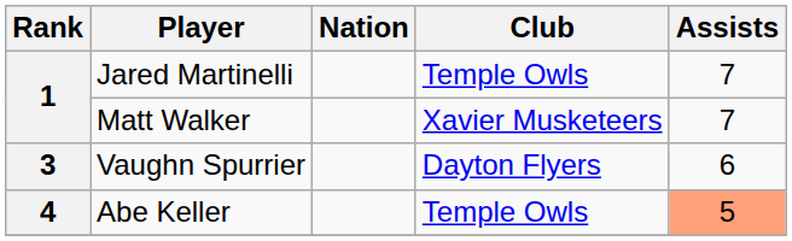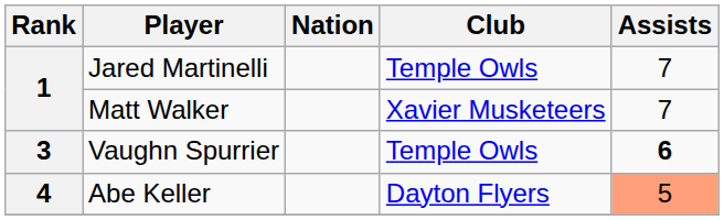Vaughn Spurrier | Club: Dayton Flyers -> Temple Owls
Vaughn Spurrier | Assists: normal -> bold
Abe Keller | Club: Temple Owls -> Dayton Flyers
